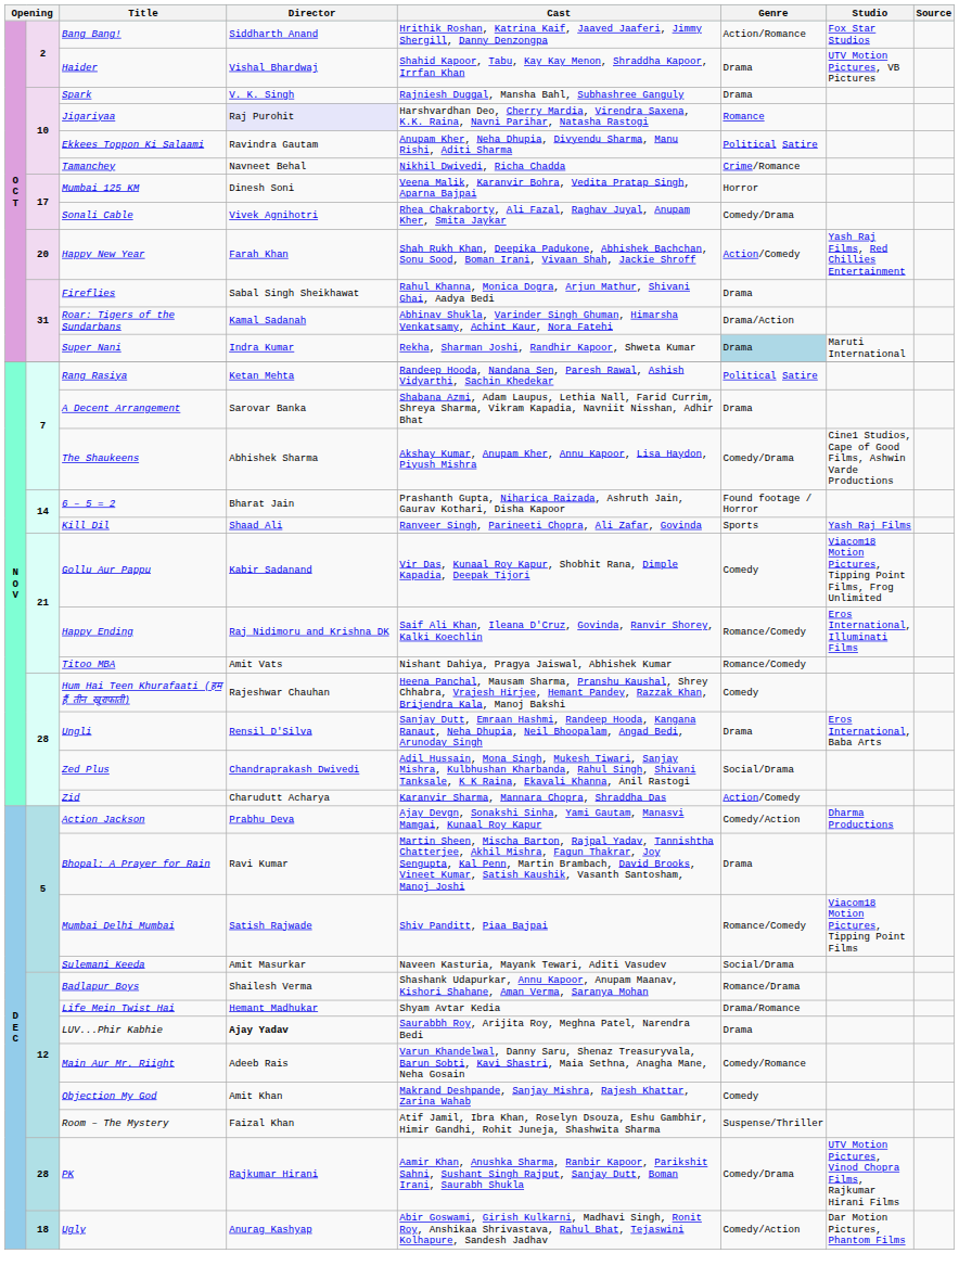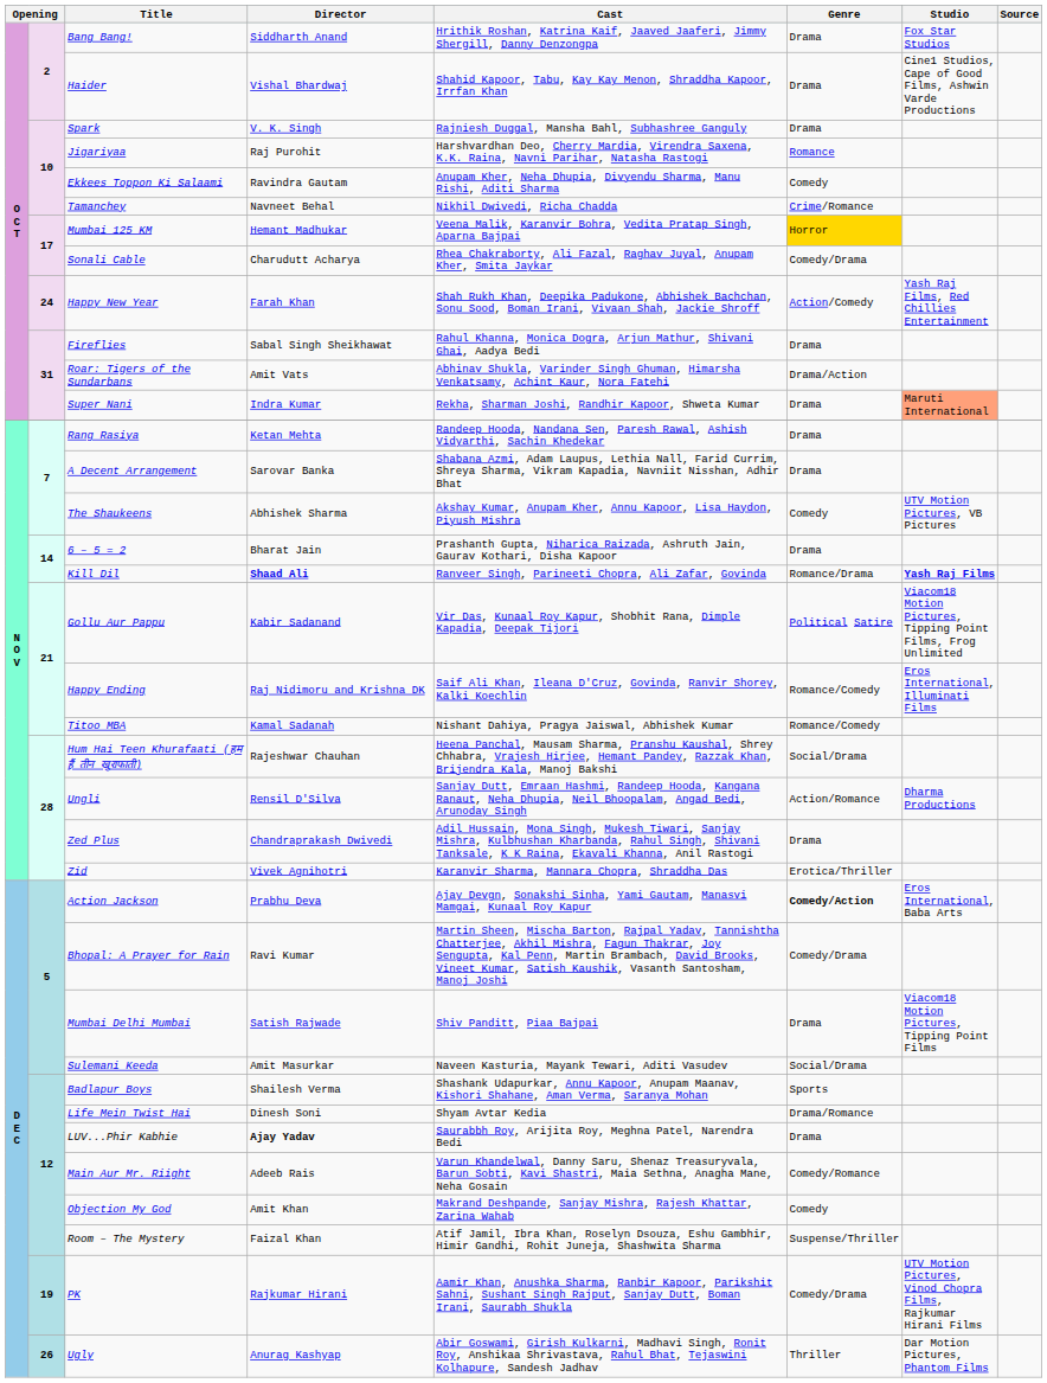Bang Bang! | Genre: Action/Romance -> Drama
Haider | Studio: UTV Motion Pictures, VB Pictures -> Cine1 Studios, Cape of Good Films, Ashwin Varde Productions
Jigariyaa | Director: lavender background -> no background
Ekkees Toppon Ki Salaami | Genre: Political Satire -> Comedy
Mumbai 125 KM | Director: Dinesh Soni -> Hemant Madhukar
Mumbai 125 KM | Genre: no background -> gold background
Sonali Cable | Director: Vivek Agnihotri -> Charudutt Acharya
Happy New Year | column 2: 20 -> 24
Roar: Tigers of the Sundarbans | Director: Kamal Sadanah -> Amit Vats
Super Nani | Genre: lightblue background -> no background
Super Nani | Studio: no background -> lightsalmon background
Rang Rasiya | Genre: Political Satire -> Drama
The Shaukeens | Genre: Comedy/Drama -> Comedy
The Shaukeens | Studio: Cine1 Studios, Cape of Good Films, Ashwin Varde Productions -> UTV Motion Pictures, VB Pictures
6 – 5 = 2 | Genre: Found footage / Horror -> Drama
Kill Dil | Director: normal -> bold
Kill Dil | Genre: Sports -> Romance/Drama
Kill Dil | Studio: normal -> bold
Gollu Aur Pappu | Genre: Comedy -> Political Satire
Titoo MBA | Director: Amit Vats -> Kamal Sadanah
Hum Hai Teen Khurafaati (हम हैं तीन खुराफाती) | Genre: Comedy -> Social/Drama
Ungli | Genre: Drama -> Action/Romance
Ungli | Studio: Eros International, Baba Arts -> Dharma Productions
Zed Plus | Genre: Social/Drama -> Drama
Zid | Director: Charudutt Acharya -> Vivek Agnihotri
Zid | Genre: Action/Comedy -> Erotica/Thriller
Action Jackson | Genre: normal -> bold
Action Jackson | Studio: Dharma Productions -> Eros International, Baba Arts
Bhopal: A Prayer for Rain | Genre: Drama -> Comedy/Drama
Mumbai Delhi Mumbai | Genre: Romance/Comedy -> Drama
Badlapur Boys | Genre: Romance/Drama -> Sports
Life Mein Twist Hai | Director: Hemant Madhukar -> Dinesh Soni
PK | column 2: 28 -> 19
Ugly | column 2: 18 -> 26
Ugly | Genre: Comedy/Action -> Thriller
